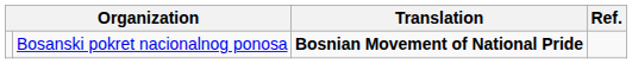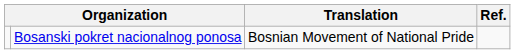Bosanski pokret nacionalnog ponosa | Translation: bold -> normal
